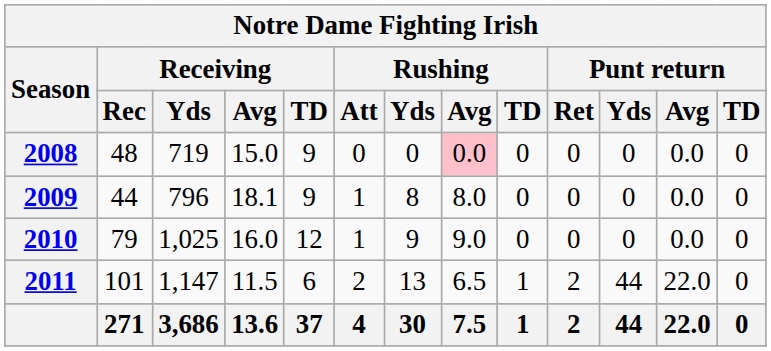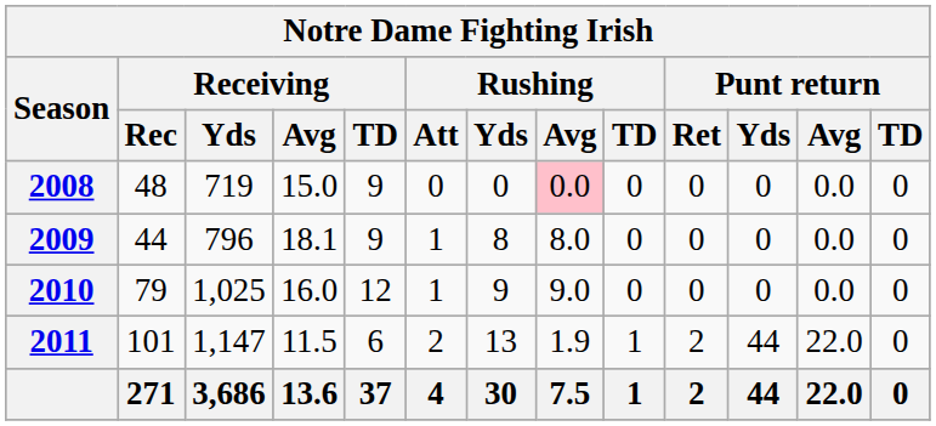2011 | Rushing / Avg: 6.5 -> 1.9
